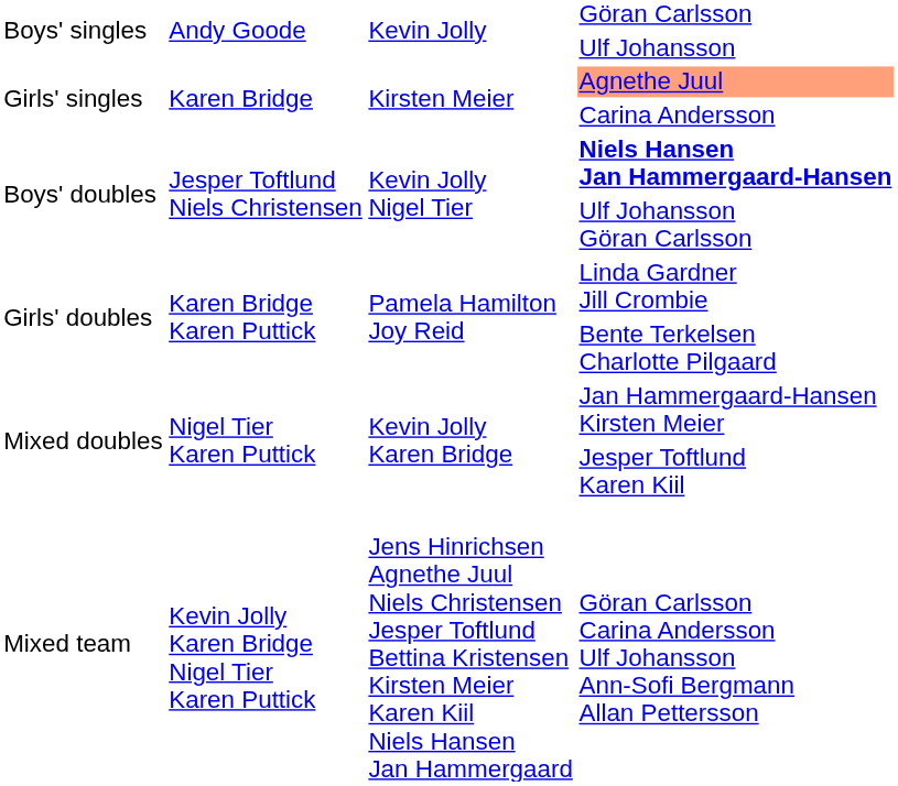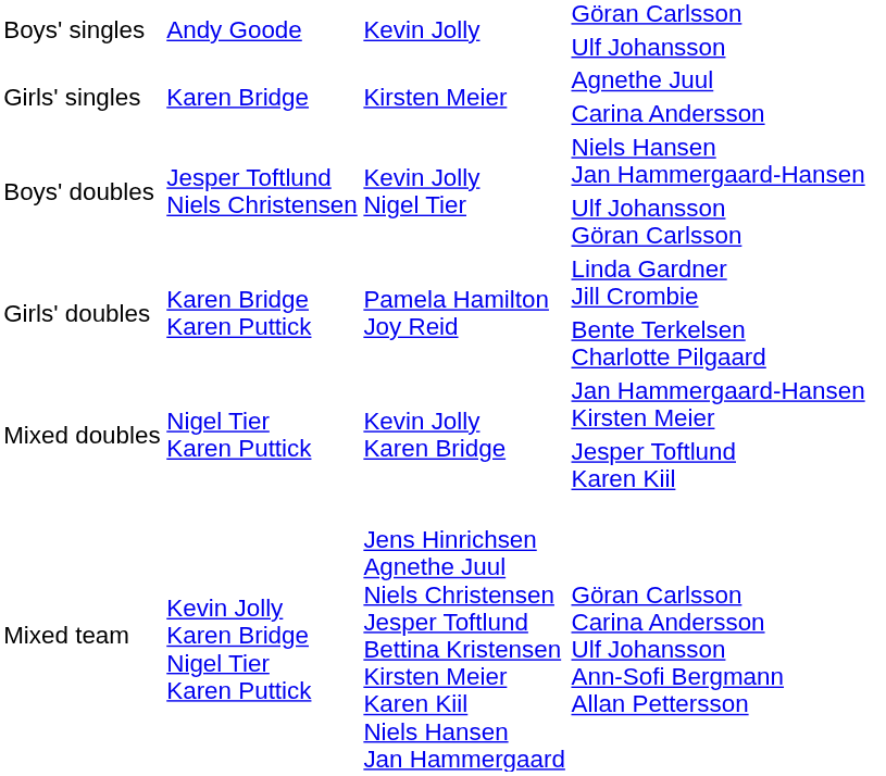Agnethe Juul | column 4: lightsalmon background -> no background
Niels Hansen Jan Hammergaard-Hansen | column 4: bold -> normal
